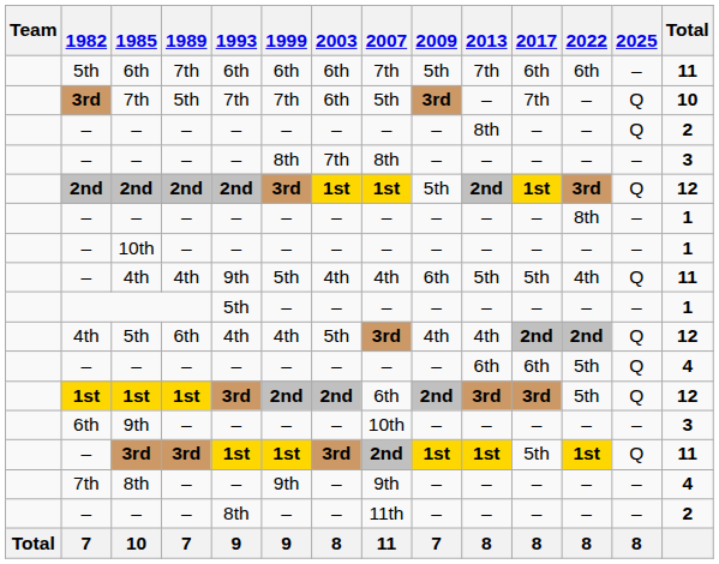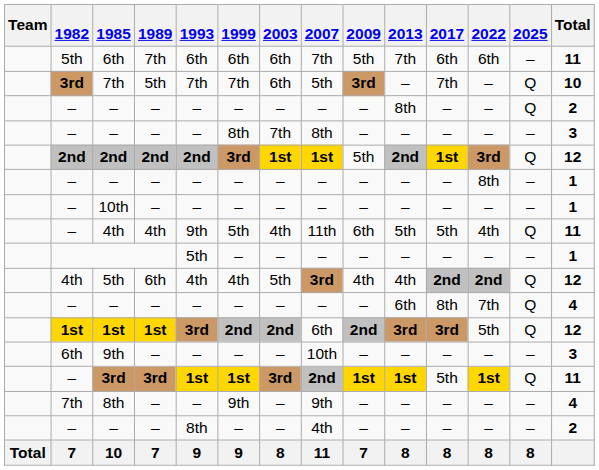row 9 | 2007: 4th -> 11th
row 12 | 2017: 6th -> 8th
row 12 | 2022: 5th -> 7th
row 17 | 2007: 11th -> 4th
